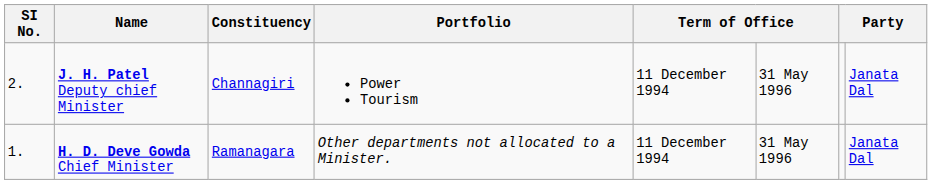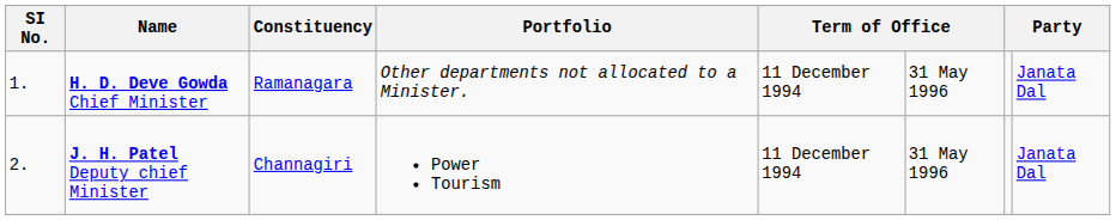rows swapped: H. D. Deve Gowda Chief Minister <-> J. H. Patel Deputy chief Minister
